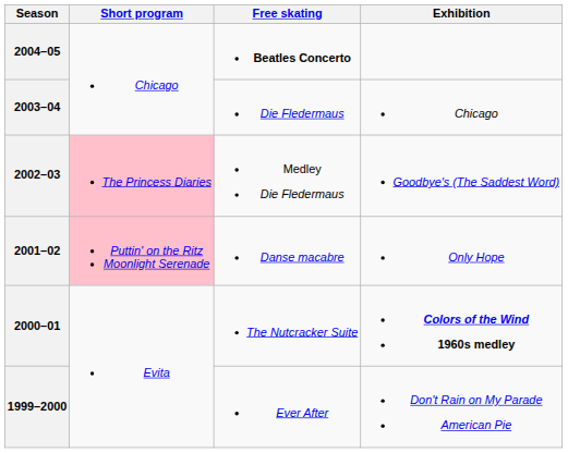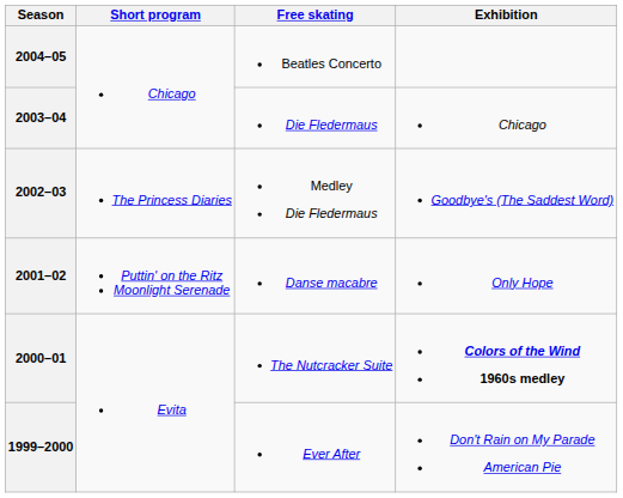2004–05 | Free skating: bold -> normal
2002–03 | Short program: pink background -> no background
2001–02 | Short program: pink background -> no background
